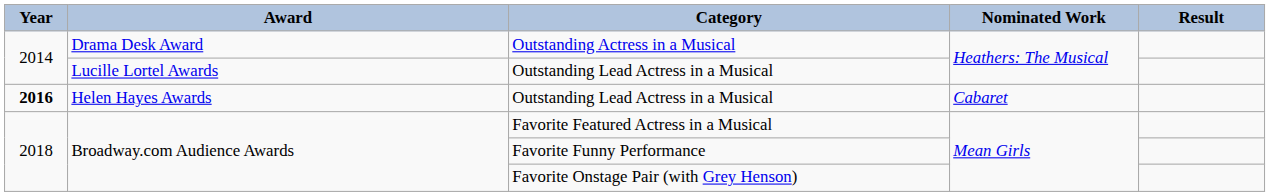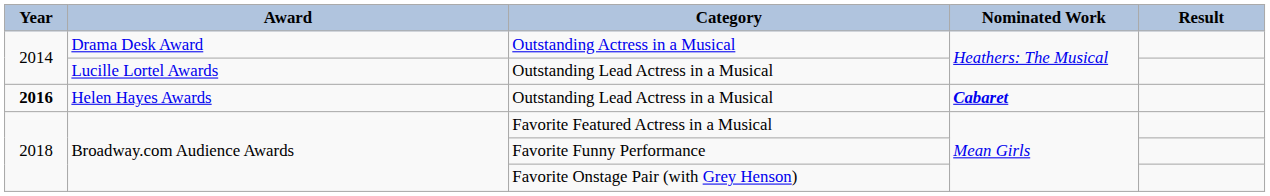Helen Hayes Awards / Outstanding Lead Actress in a Musical | Nominated Work: normal -> bold
